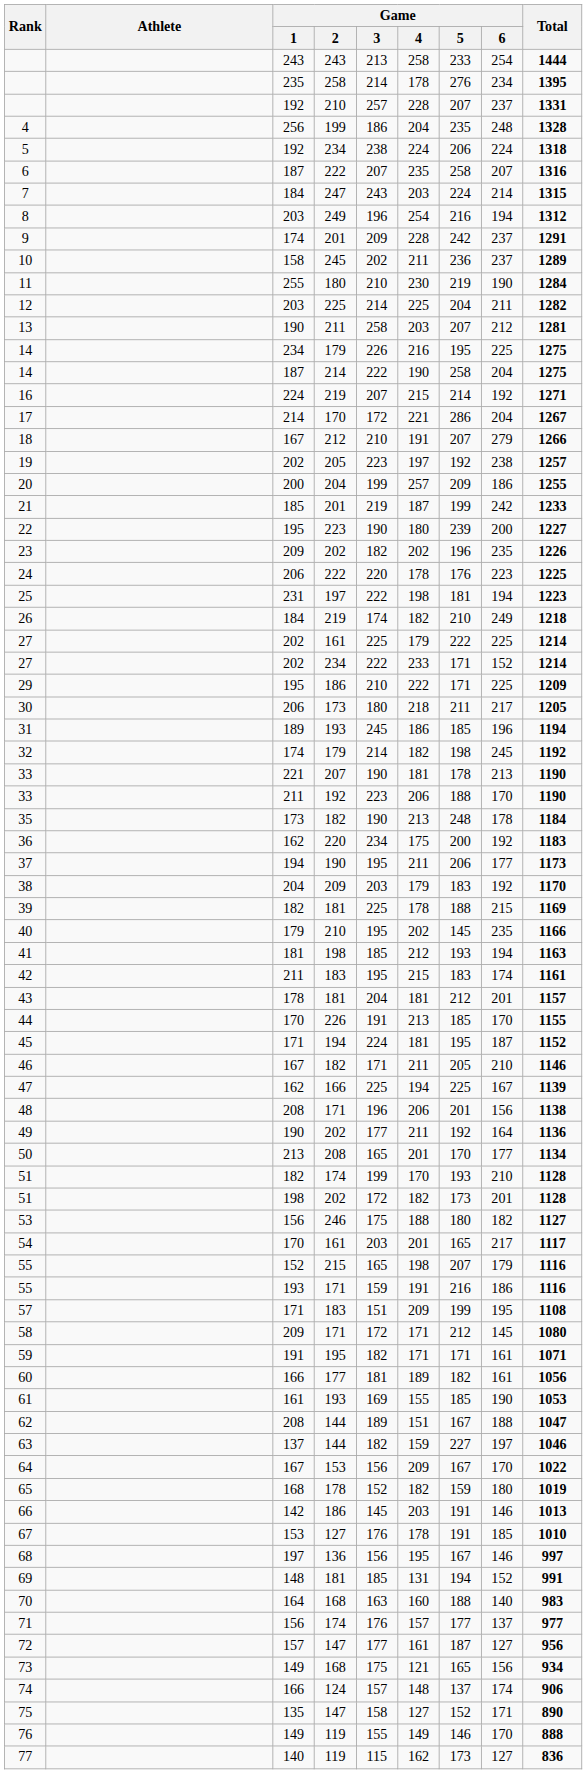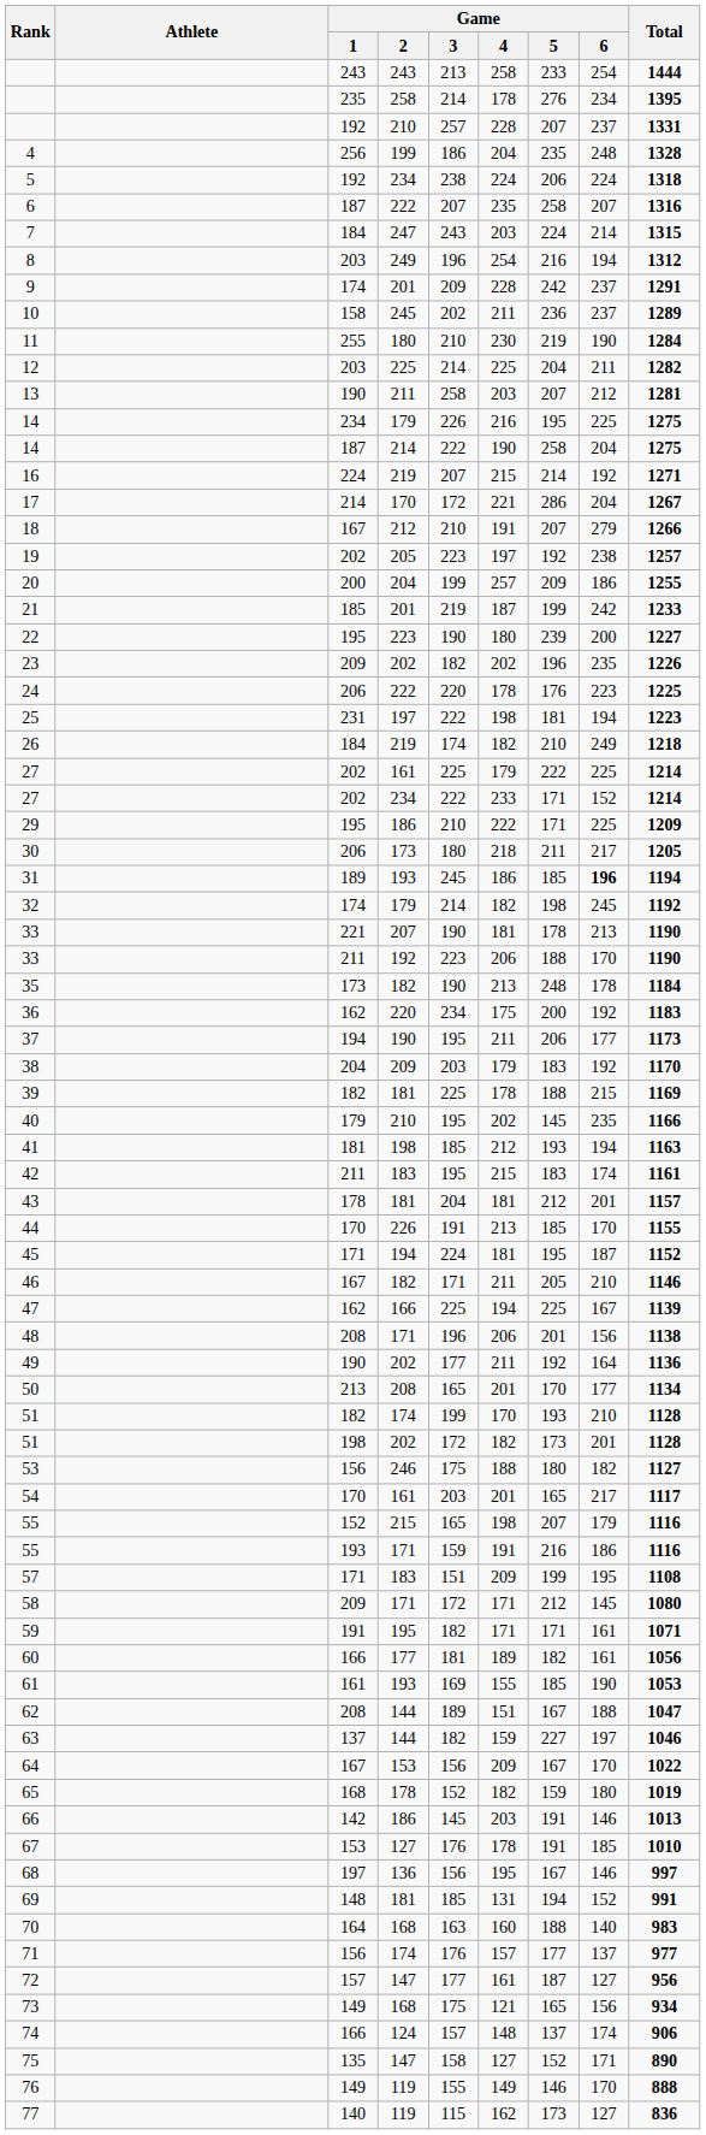31 | Game / 6: normal -> bold
